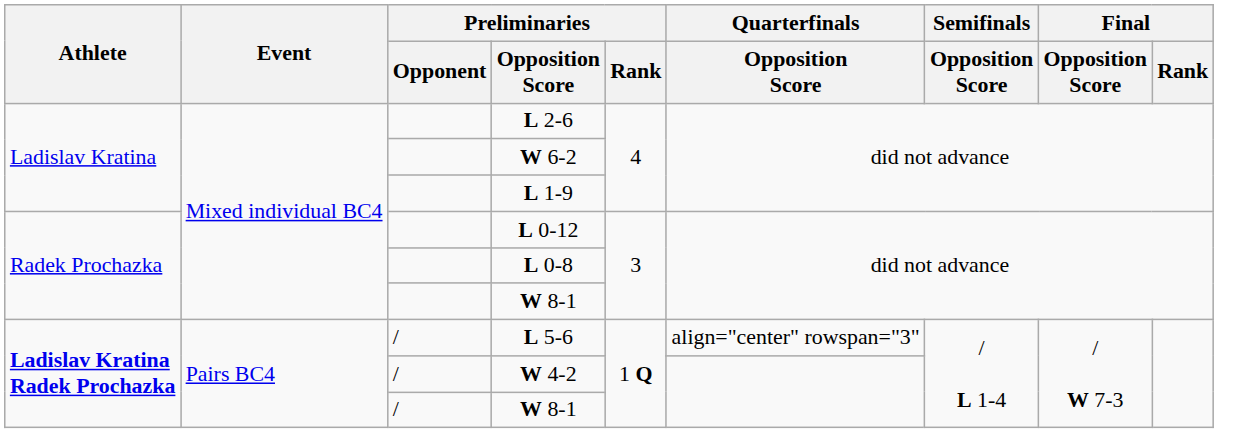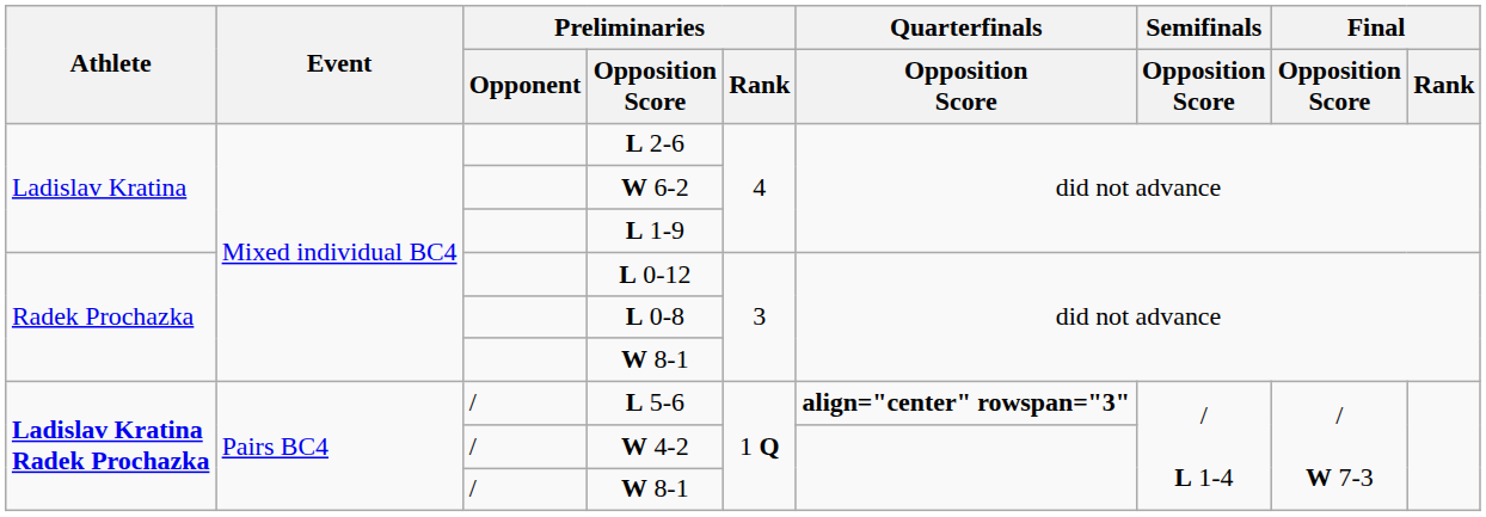L 5-6 | Quarterfinals / Opposition Score: normal -> bold
